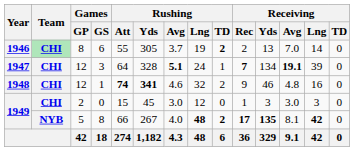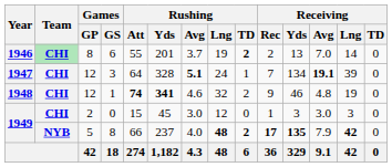row 3 | Rushing / Yds: 305 -> 201
row 4 | Receiving / Rec: bold -> normal
row 5 | Receiving / Lng: 16 -> 19
row 7 | Rushing / Yds: 267 -> 237
row 7 | Receiving / Avg: 8.1 -> 7.9
